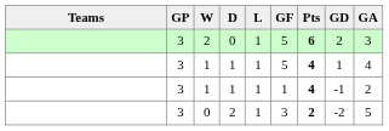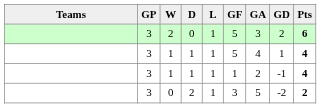columns swapped: GA <-> Pts
